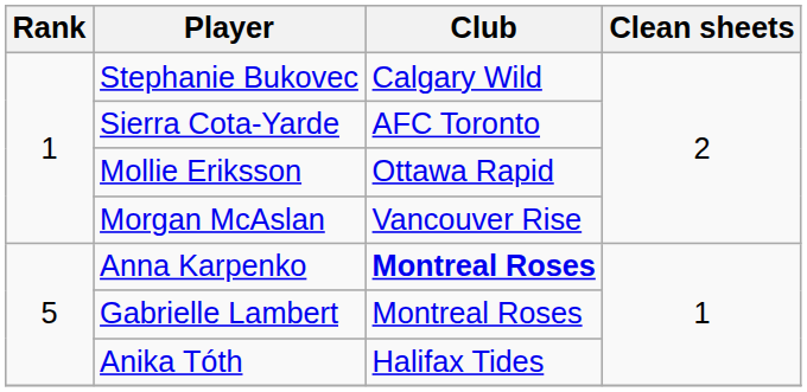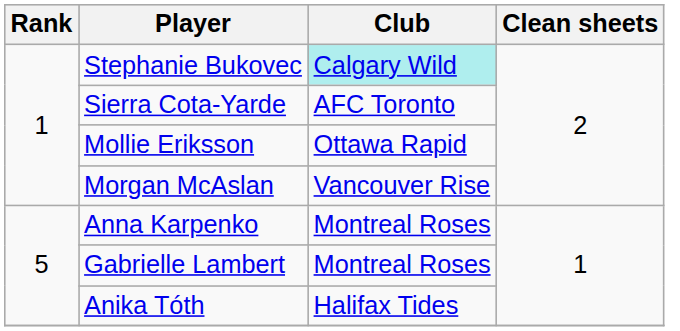Stephanie Bukovec | Club: no background -> paleturquoise background
Anna Karpenko | Club: bold -> normal
